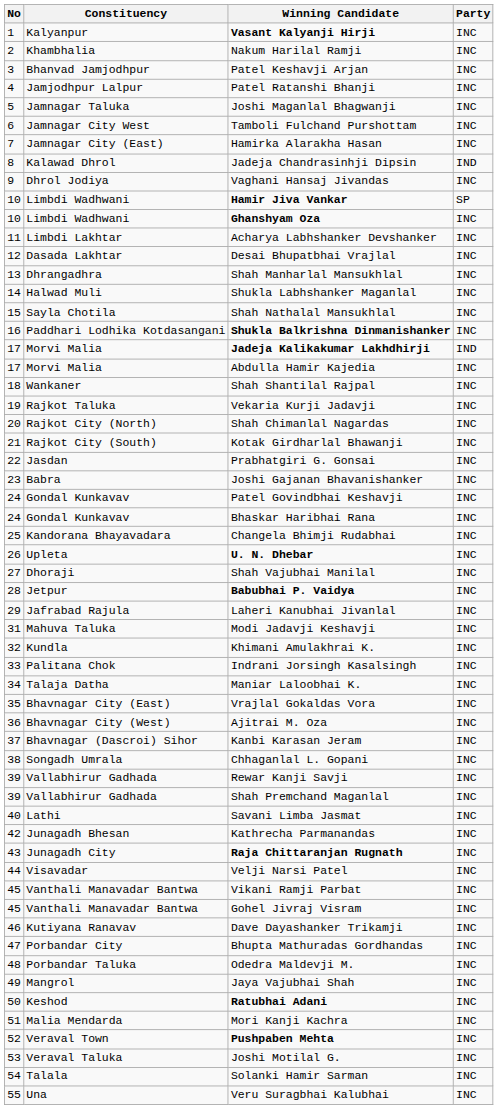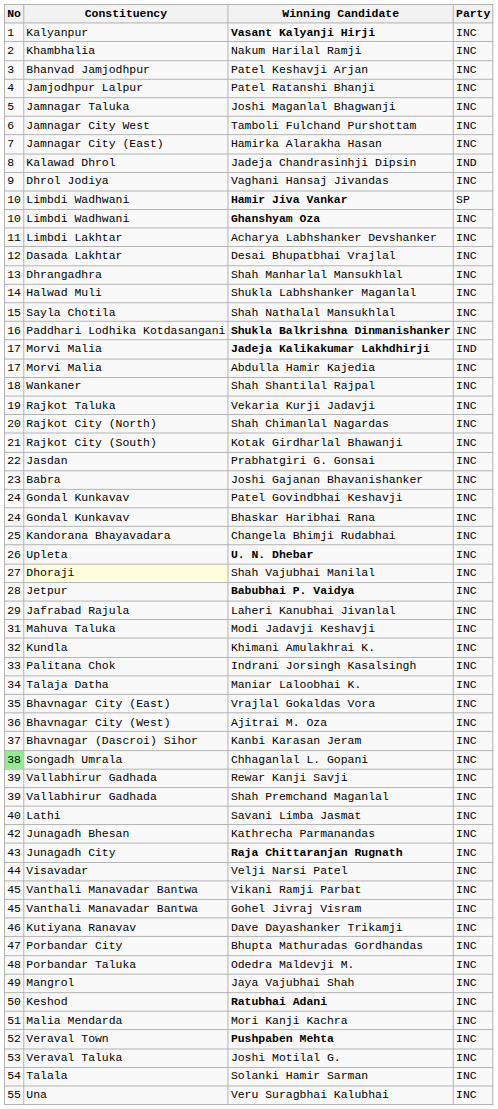Shah Vajubhai Manilal | Constituency: no background -> lightyellow background
Chhaganlal L. Gopani | No: no background -> lightgreen background
